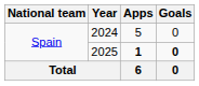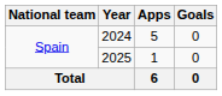2025 | Apps: bold -> normal
2025 | Goals: bold -> normal
